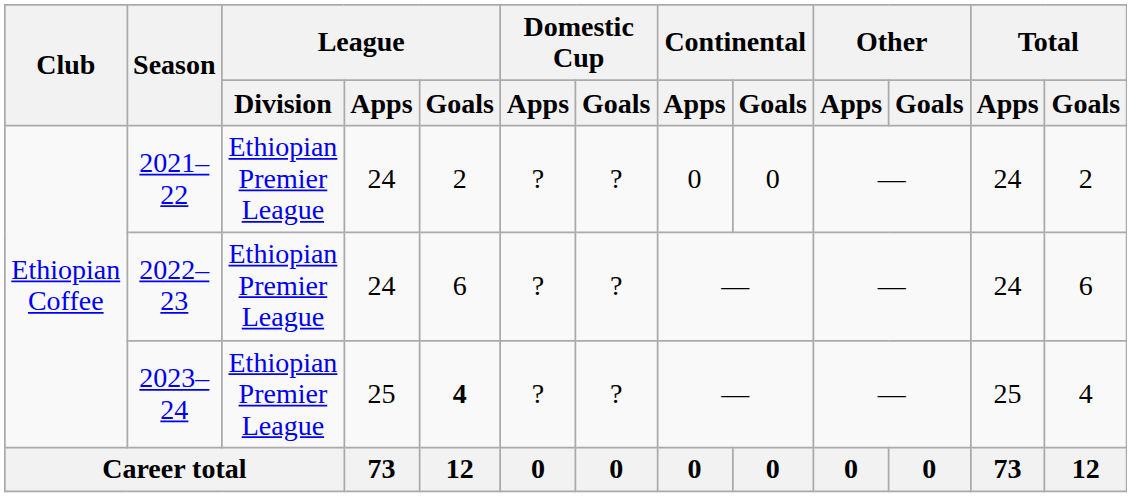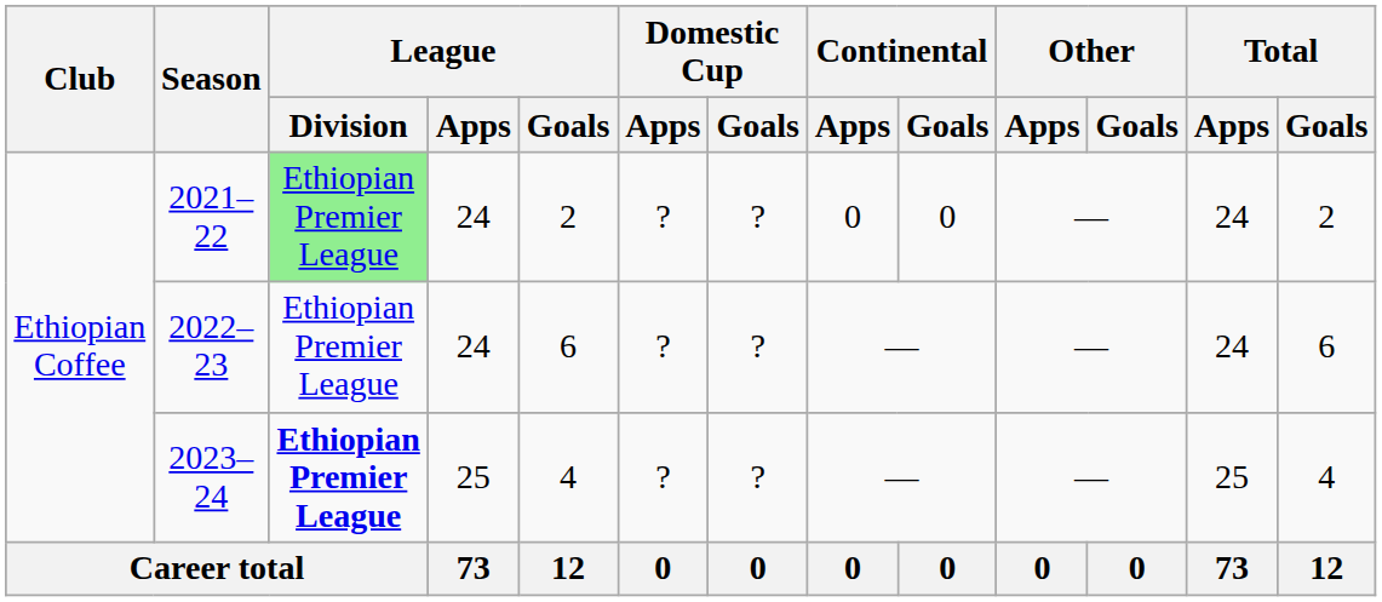2021–22 | League / Division: no background -> lightgreen background
2023–24 | League / Division: normal -> bold
2023–24 | League / Goals: bold -> normal
